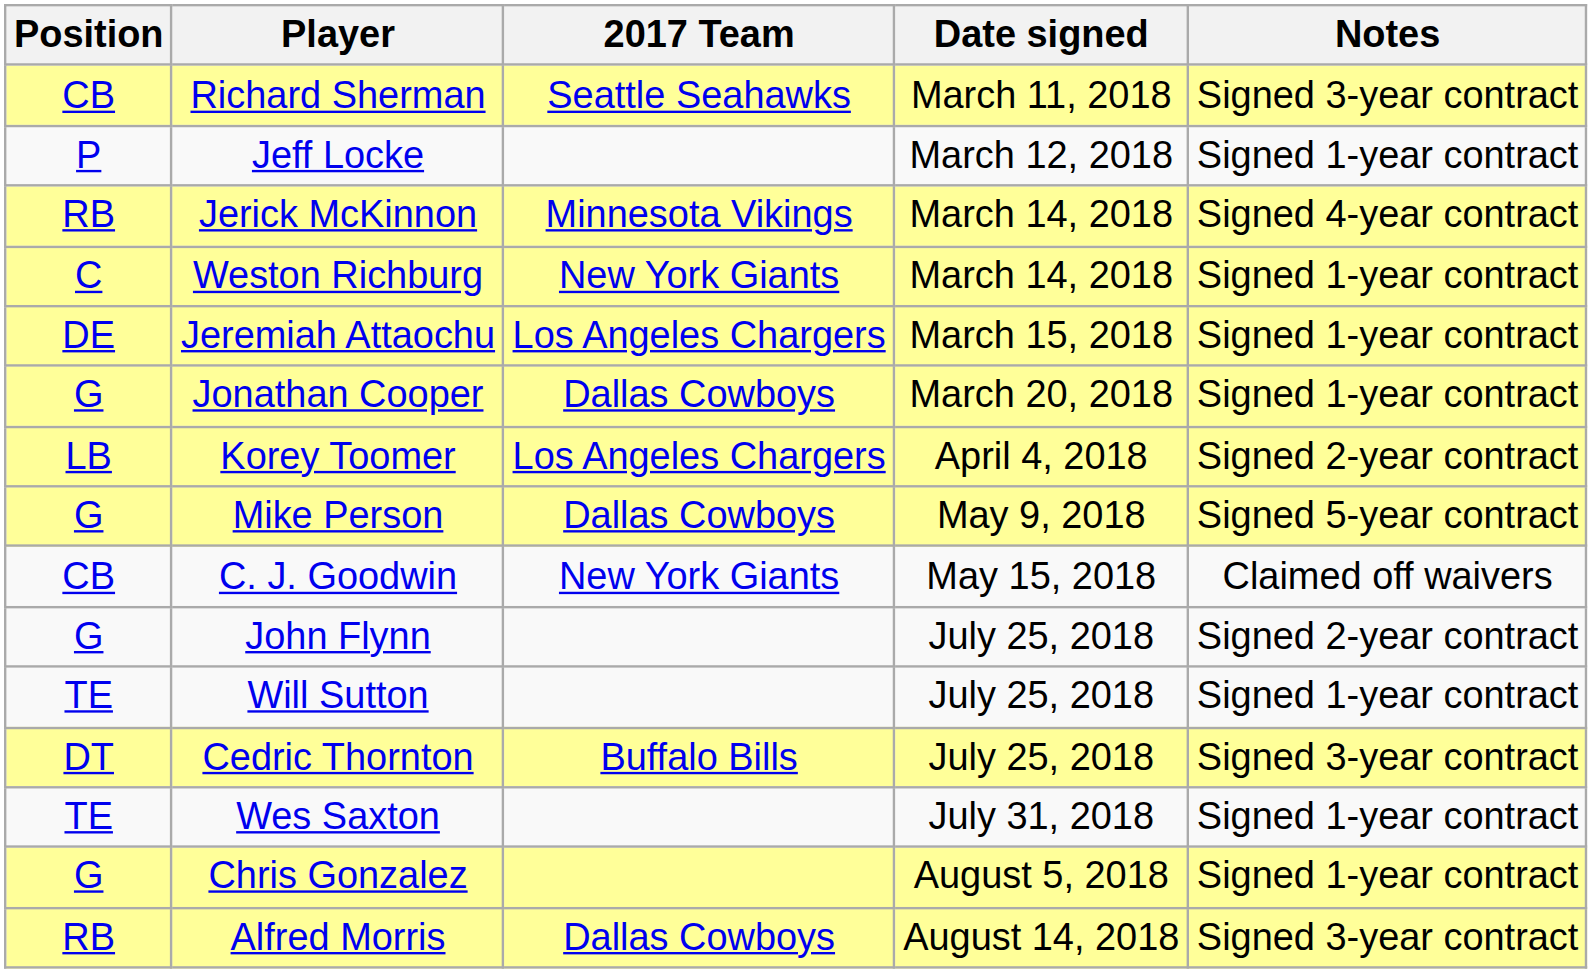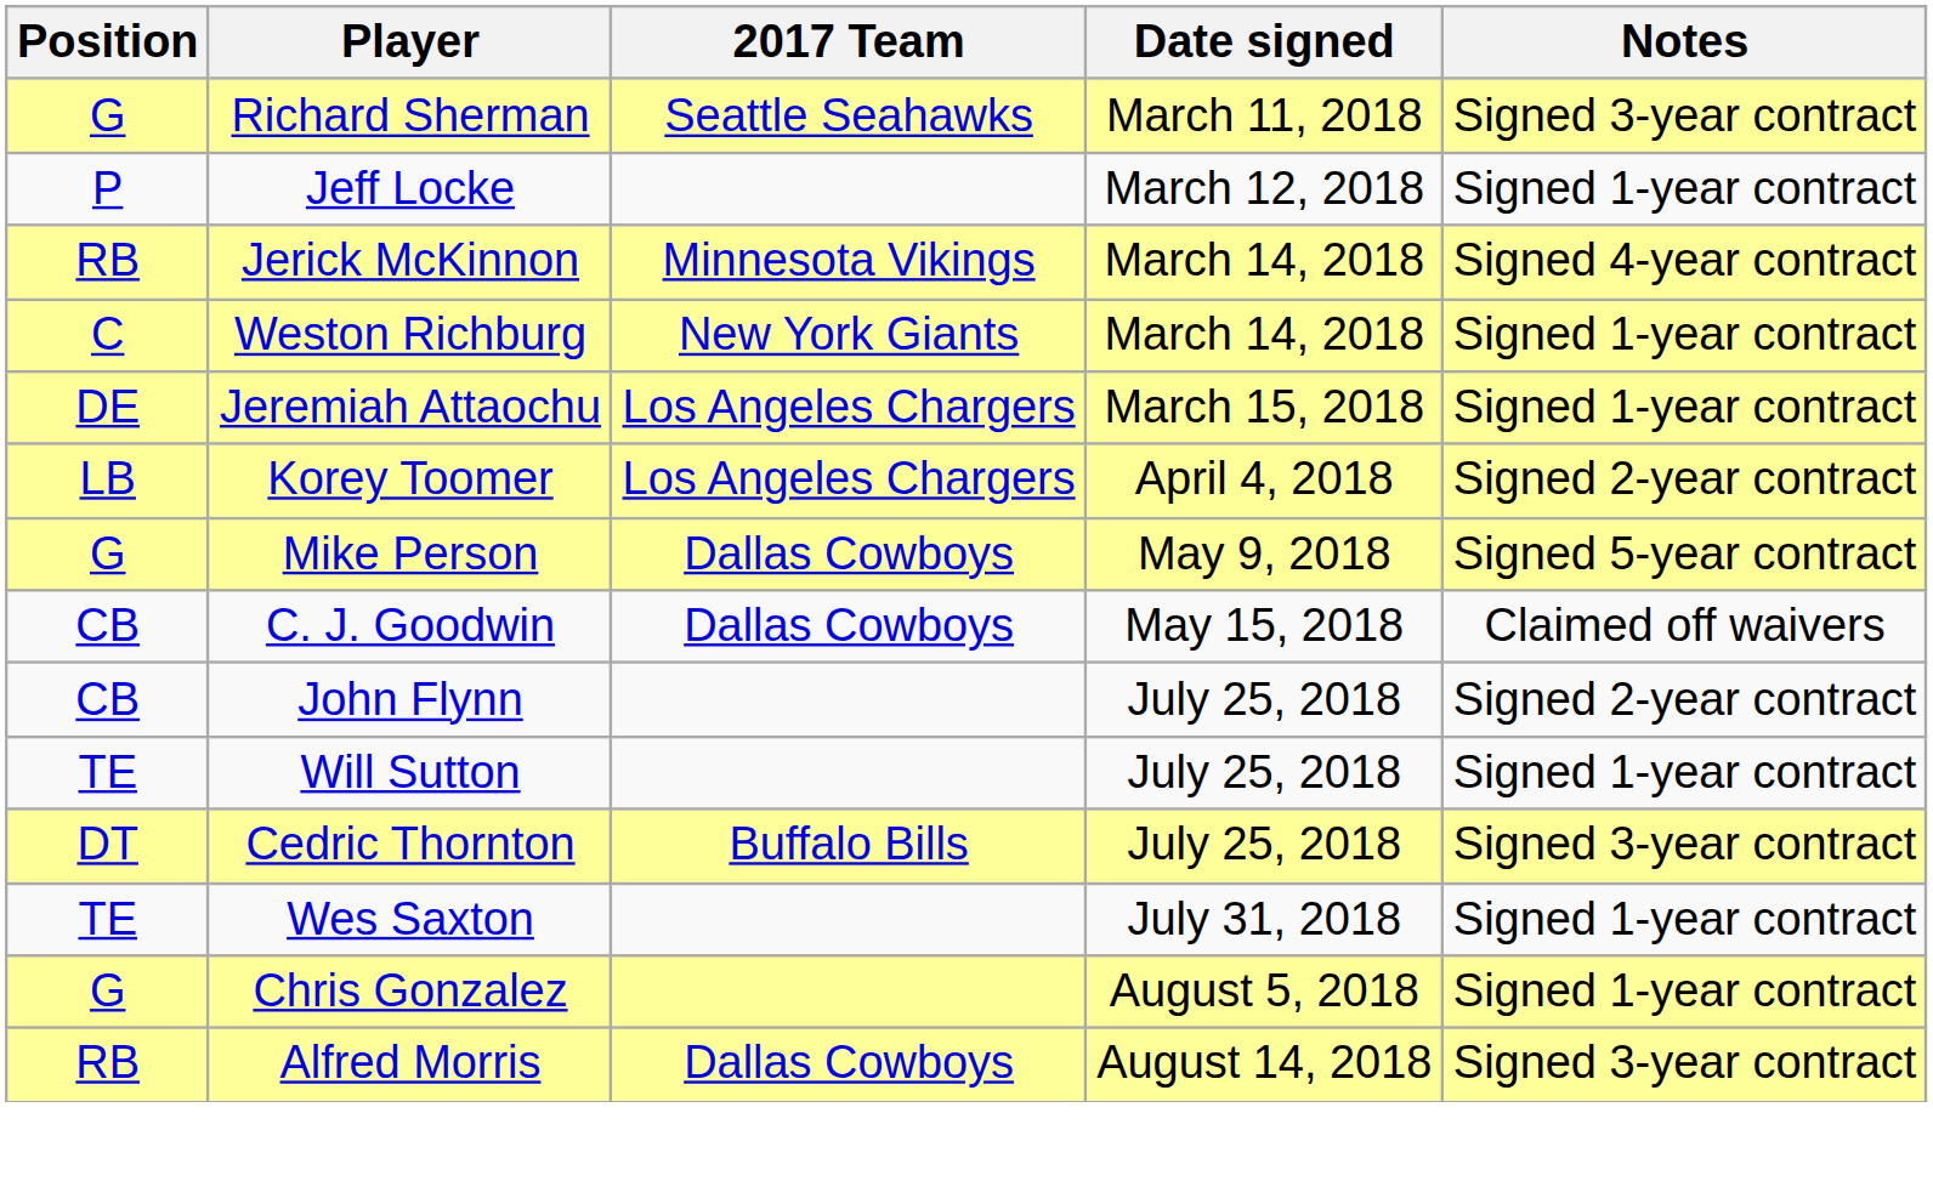Richard Sherman | Position: CB -> G
- row: G | Jonathan Cooper | Dallas Cowboys | March 20, 2018 | Signed 1-year contract
C. J. Goodwin | 2017 Team: New York Giants -> Dallas Cowboys
John Flynn | Position: G -> CB
